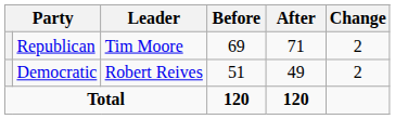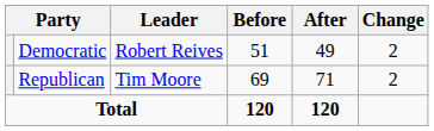rows swapped: Republican <-> Democratic
